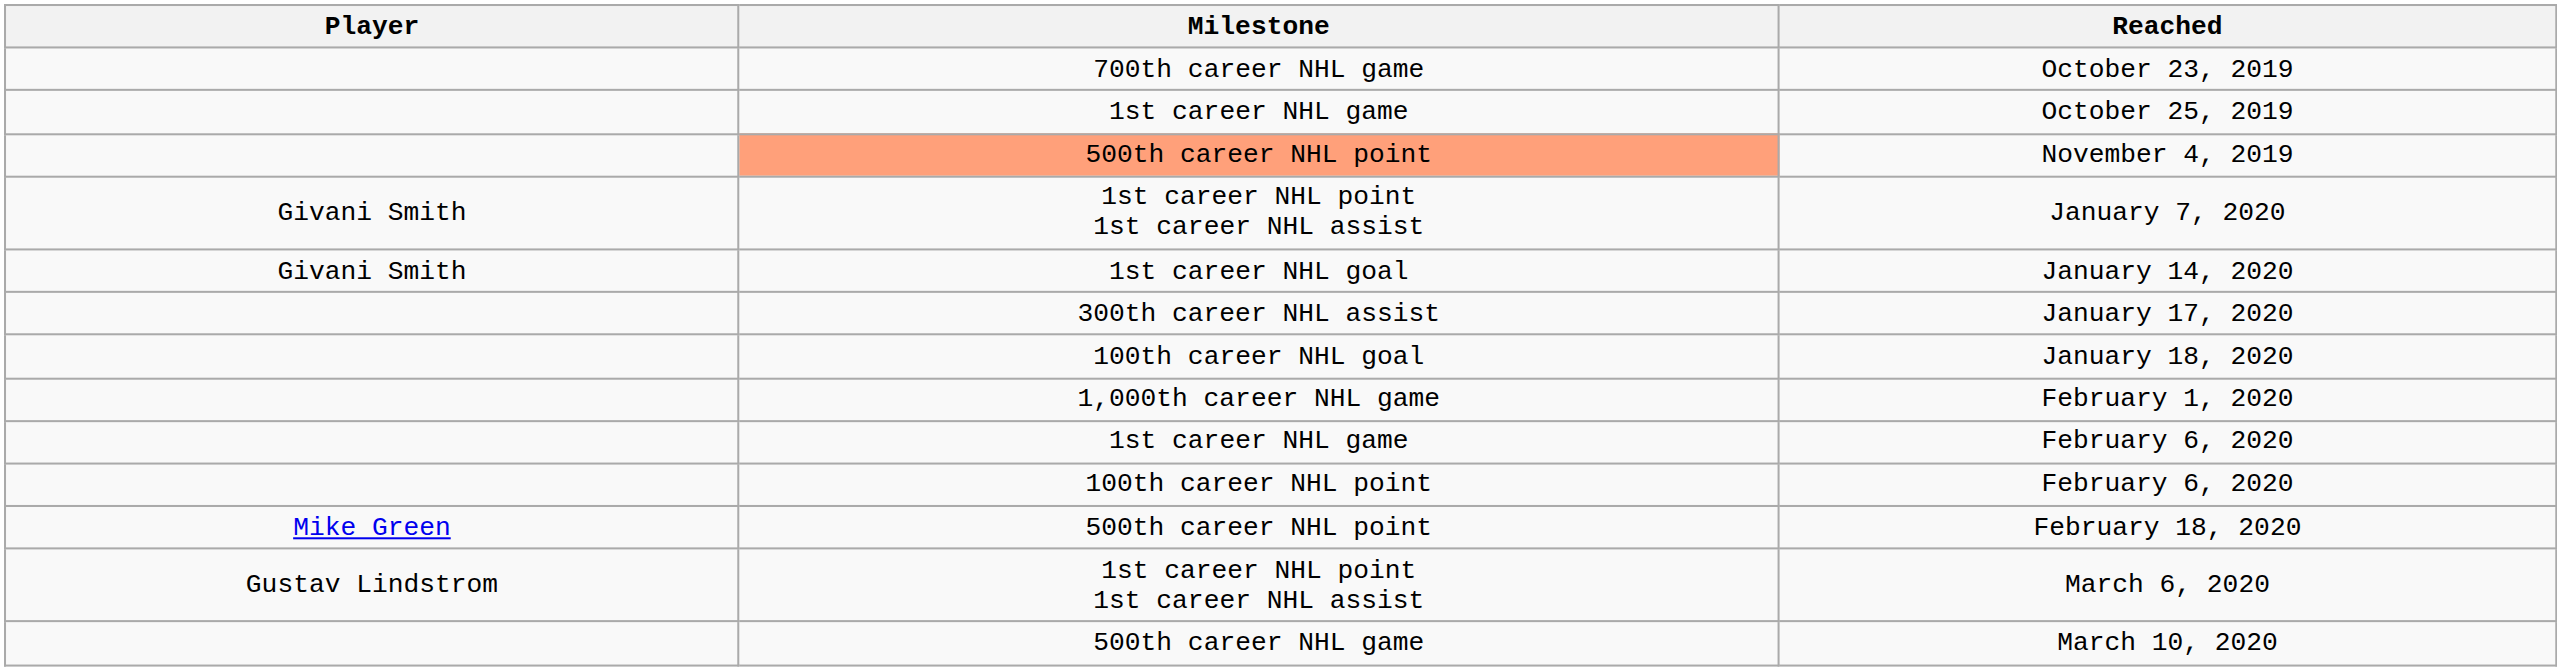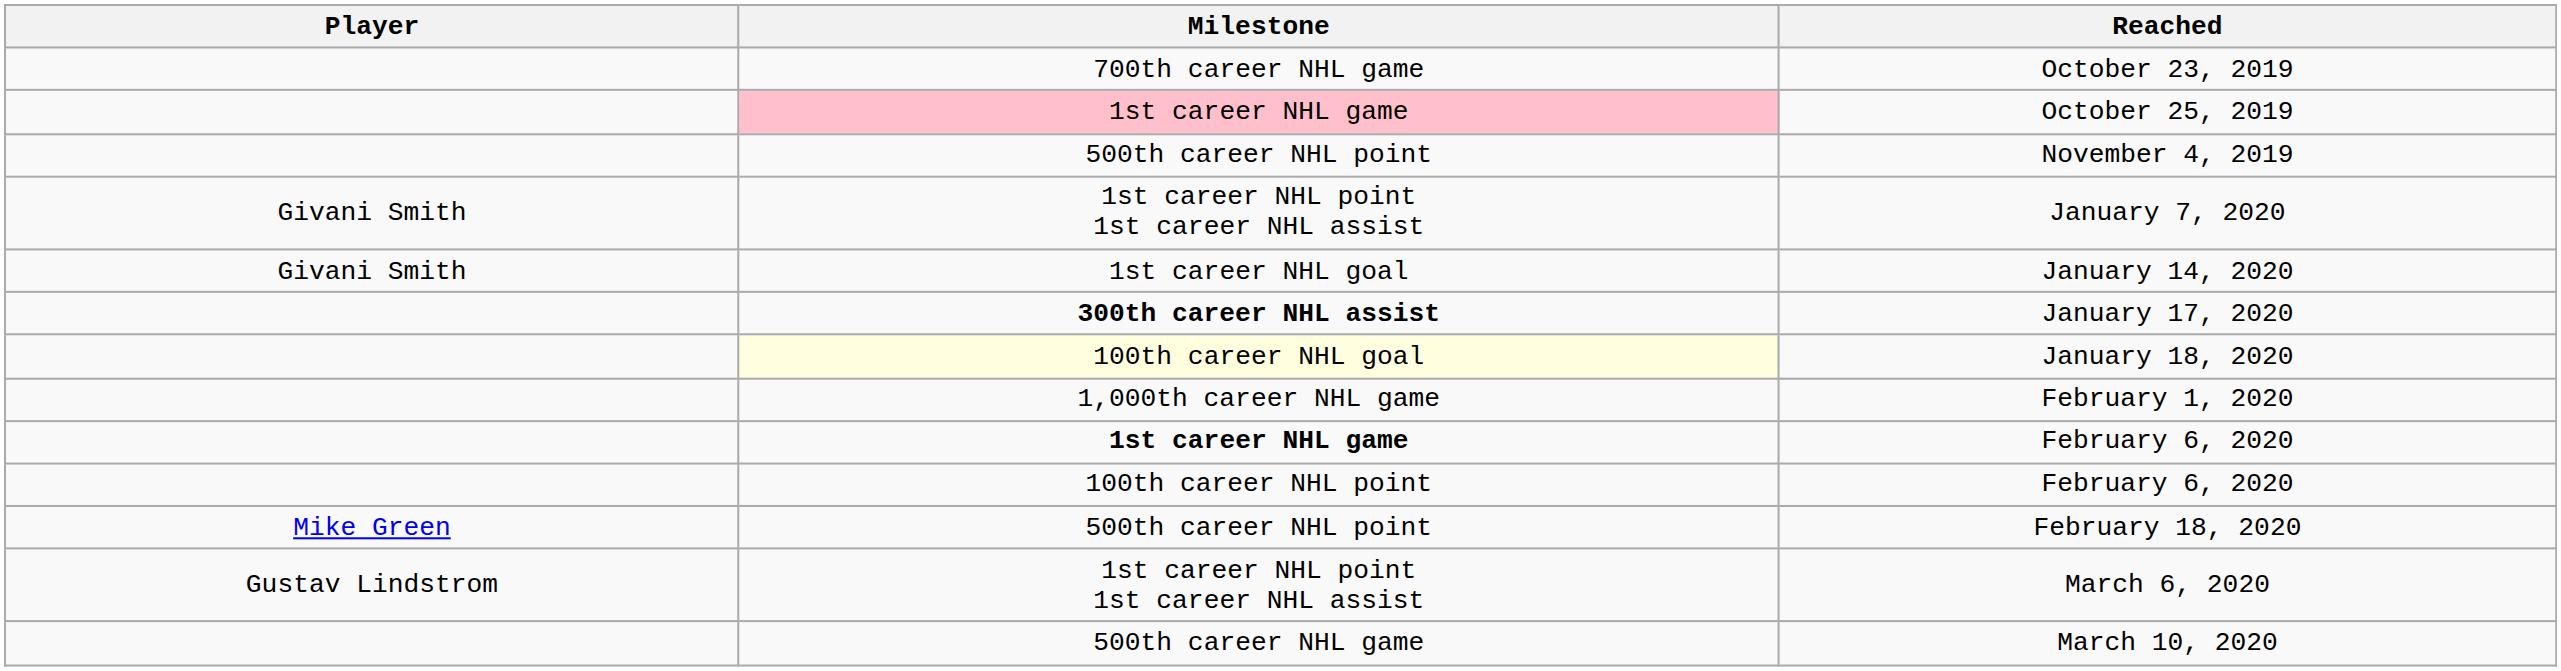row 3 | Milestone: no background -> pink background
row 4 | Milestone: lightsalmon background -> no background
row 7 | Milestone: normal -> bold
row 8 | Milestone: no background -> lightyellow background
row 10 | Milestone: normal -> bold
